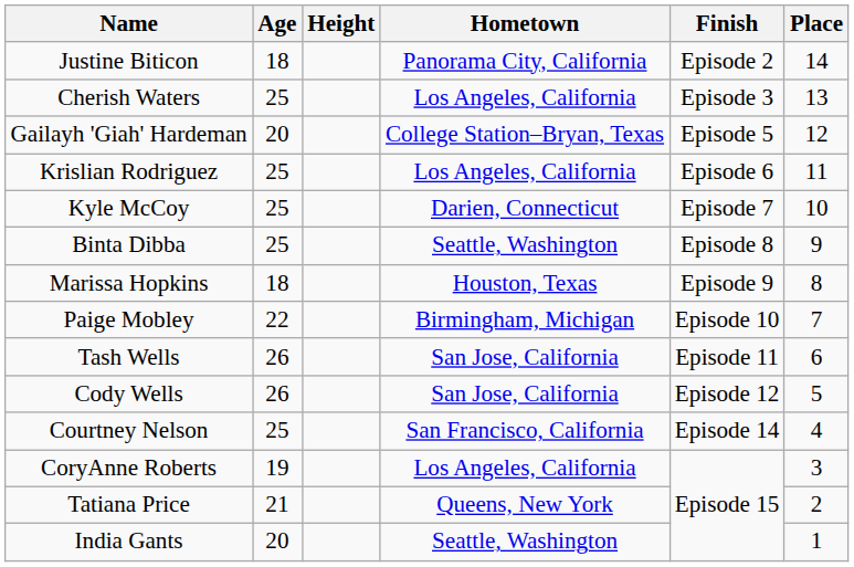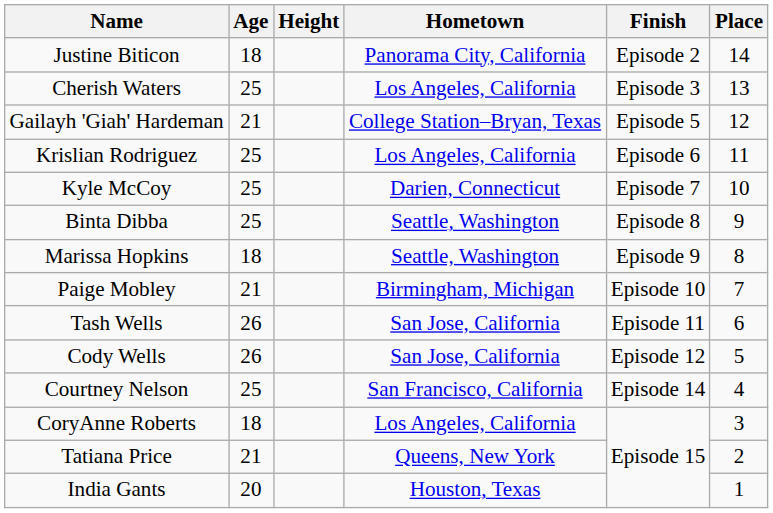Gailayh 'Giah' Hardeman | Age: 20 -> 21
Marissa Hopkins | Hometown: Houston, Texas -> Seattle, Washington
Paige Mobley | Age: 22 -> 21
CoryAnne Roberts | Age: 19 -> 18
India Gants | Hometown: Seattle, Washington -> Houston, Texas
